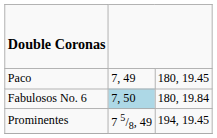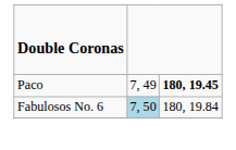Paco | column 3: normal -> bold
- row: Prominentes | 7 5/8, 49 | 194, 19.45
